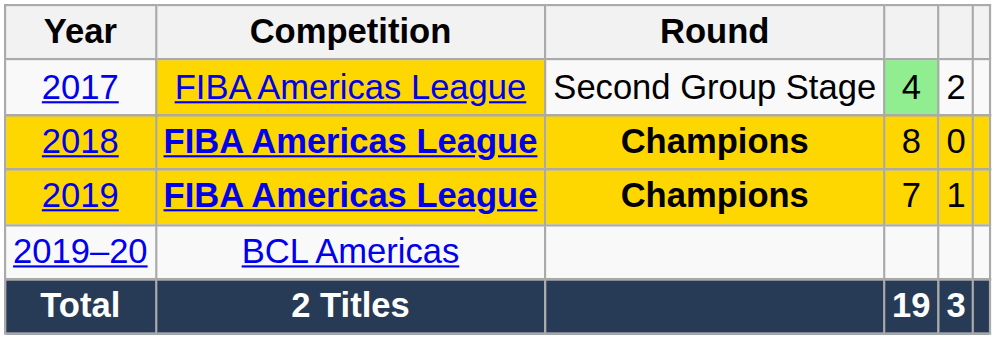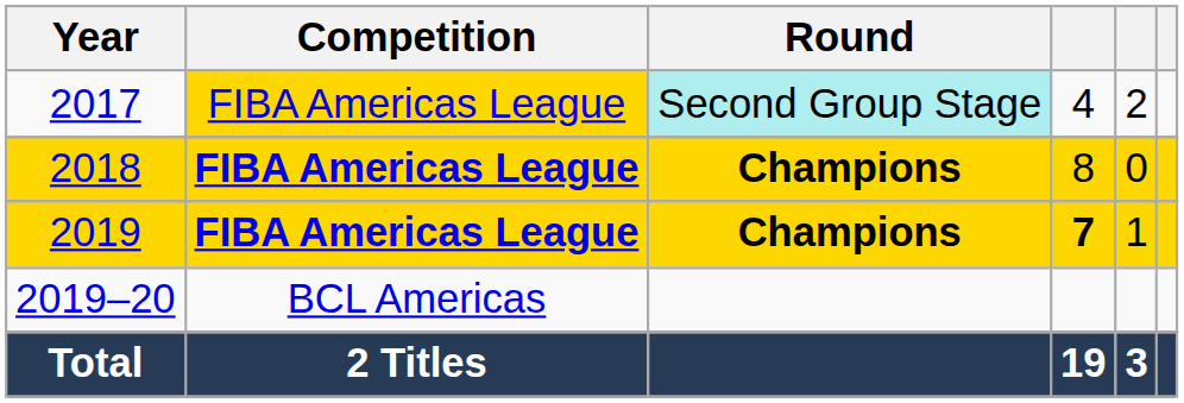2017 | Round: no background -> paleturquoise background
2017 | column 4: lightgreen background -> no background
2019 | column 4: normal -> bold
